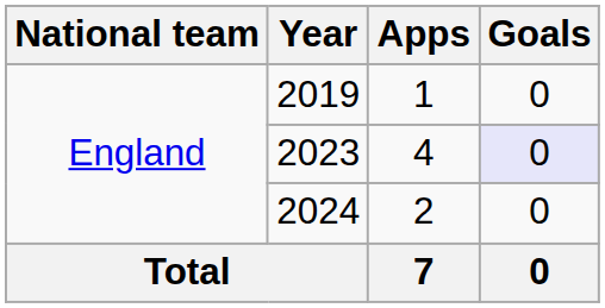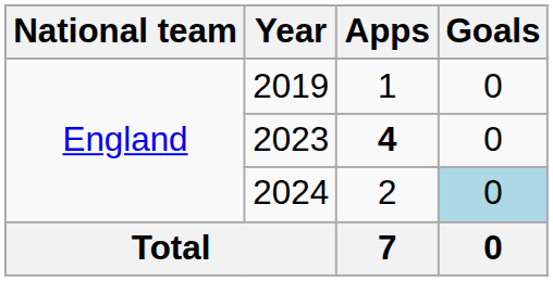2023 | Apps: normal -> bold
2023 | Goals: lavender background -> no background
2024 | Goals: no background -> lightblue background
